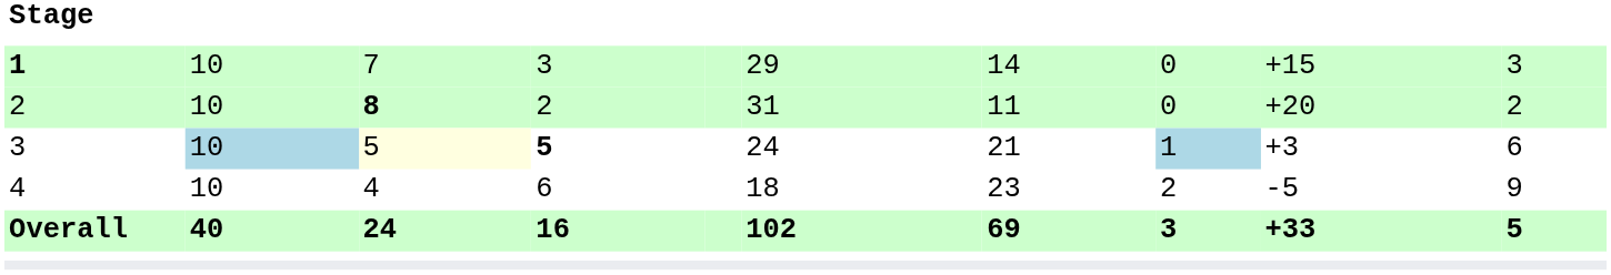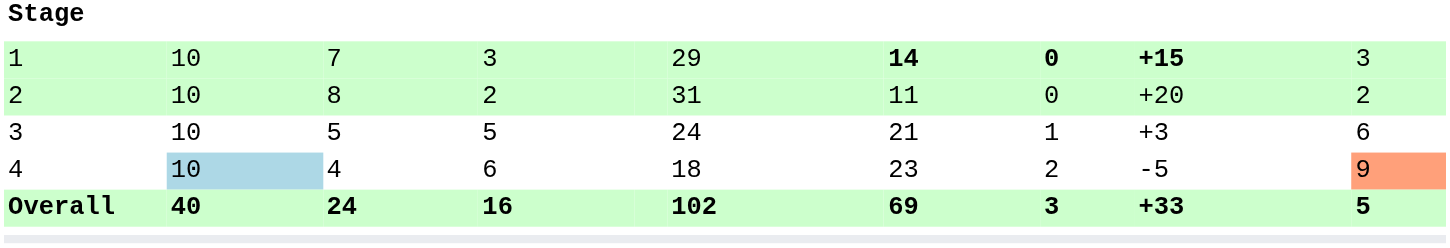row 2 | Stage: bold -> normal
row 2 | column 6: normal -> bold
row 2 | column 7: normal -> bold
row 2 | column 8: normal -> bold
row 3 | column 3: bold -> normal
row 4 | column 2: lightblue background -> no background
row 4 | column 3: lightyellow background -> no background
row 4 | column 4: bold -> normal
row 4 | column 7: lightblue background -> no background
row 5 | column 2: no background -> lightblue background
row 5 | column 9: no background -> lightsalmon background
